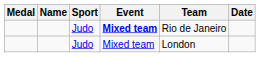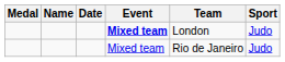columns swapped: Sport <-> Date
row 2 | Team: Rio de Janeiro -> London
row 3 | Team: London -> Rio de Janeiro
